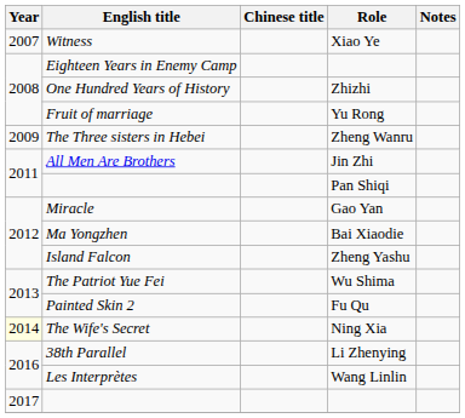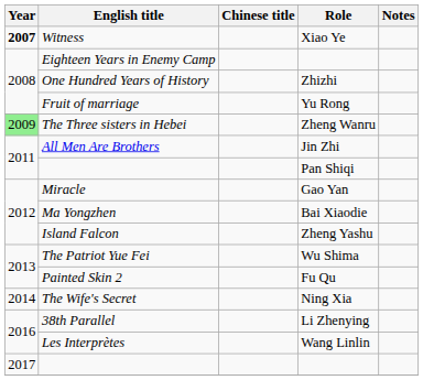Witness | Year: normal -> bold
The Three sisters in Hebei | Year: no background -> lightgreen background
The Wife's Secret | Year: lightyellow background -> no background
